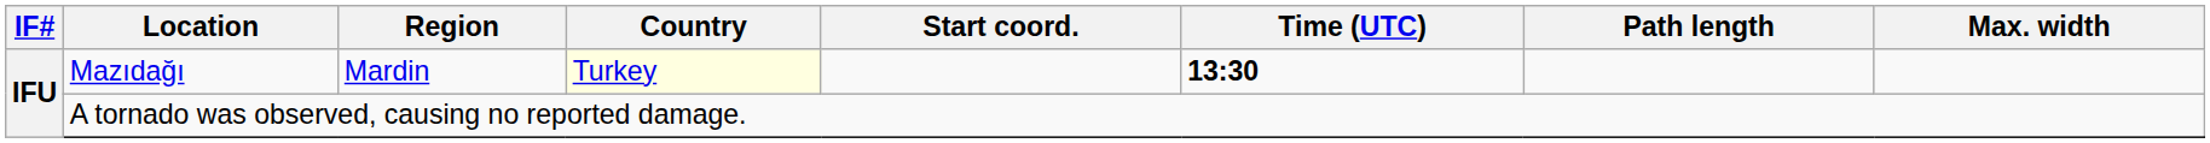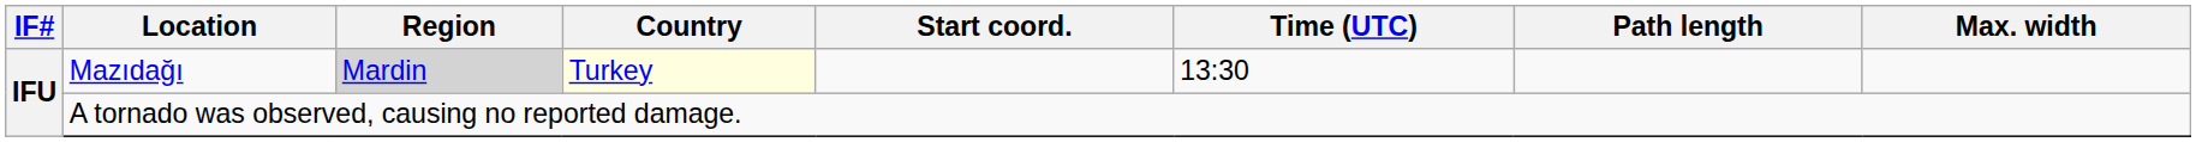Mazıdağı | Region: no background -> lightgrey background
Mazıdağı | Time (UTC): bold -> normal
